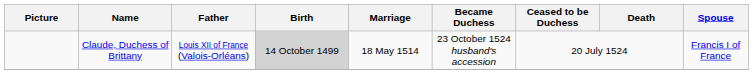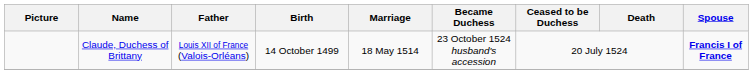Claude, Duchess of Brittany | Birth: lightgrey background -> no background
Claude, Duchess of Brittany | Spouse: normal -> bold
